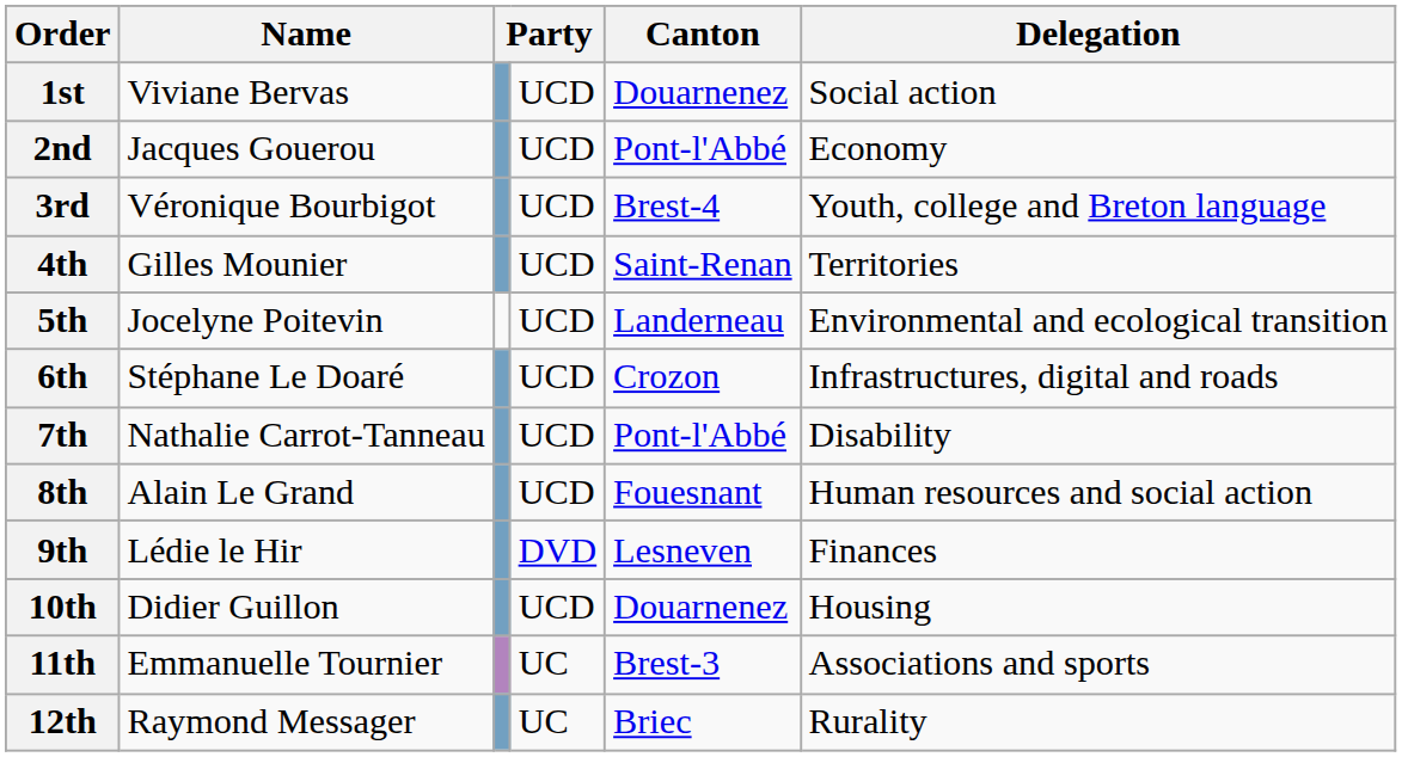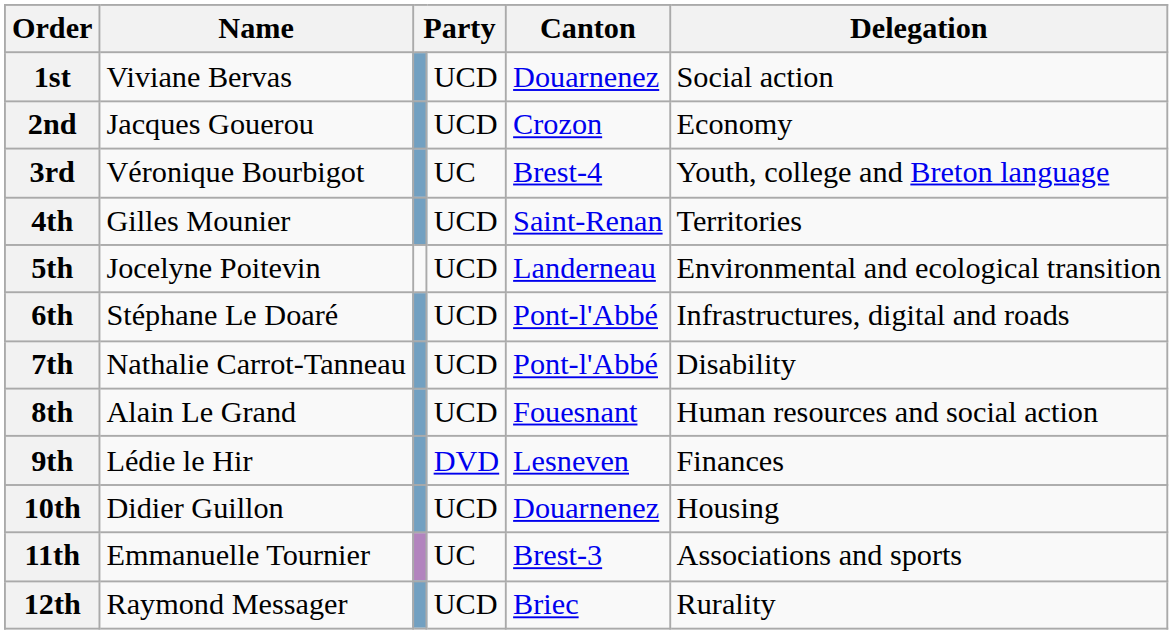2nd | Canton: Pont-l'Abbé -> Crozon
3rd | column 4: UCD -> UC
6th | Canton: Crozon -> Pont-l'Abbé
12th | column 4: UC -> UCD
